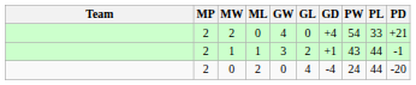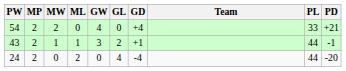columns swapped: Team <-> PW
